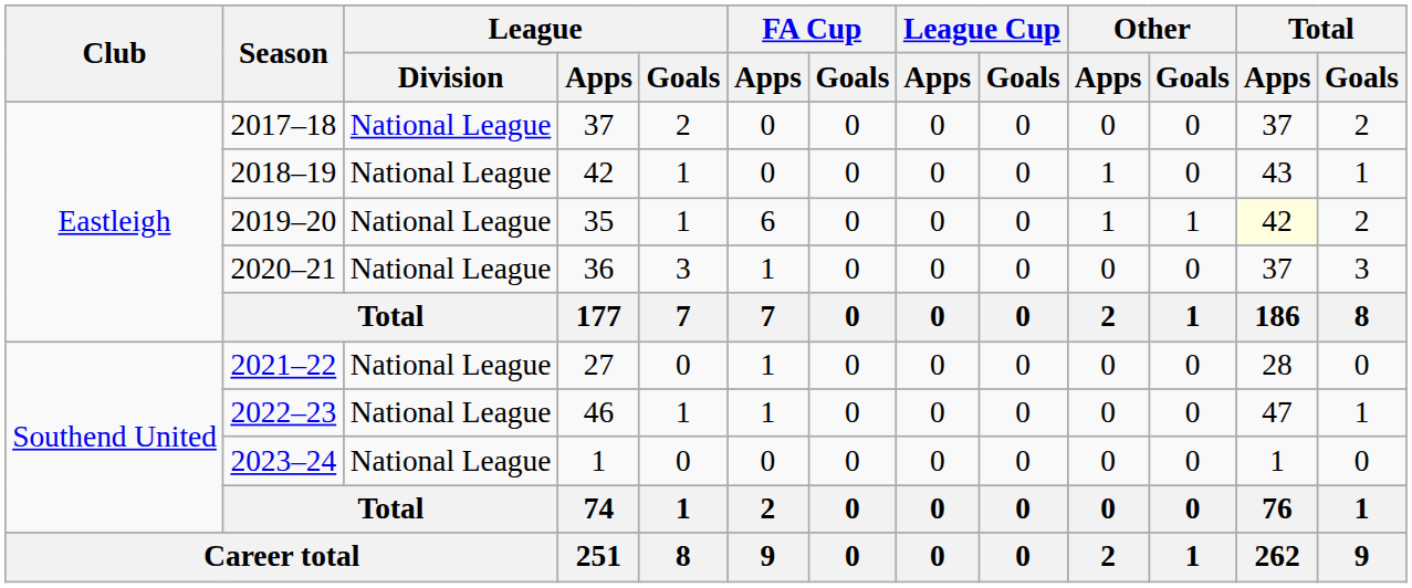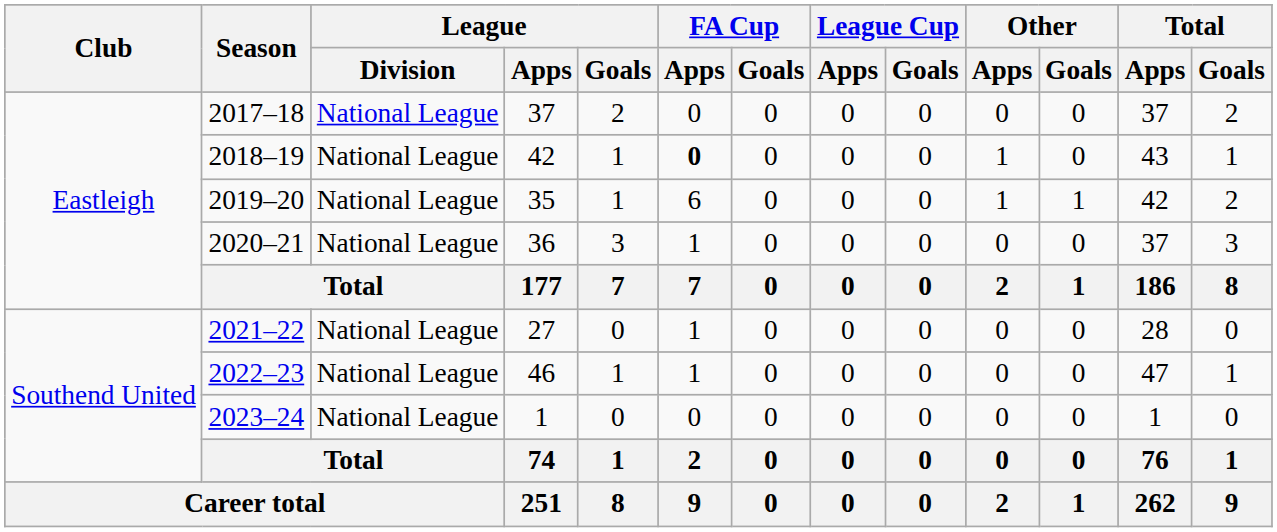2018–19 | FA Cup / Apps: normal -> bold
2019–20 | Total / Apps: lightyellow background -> no background
